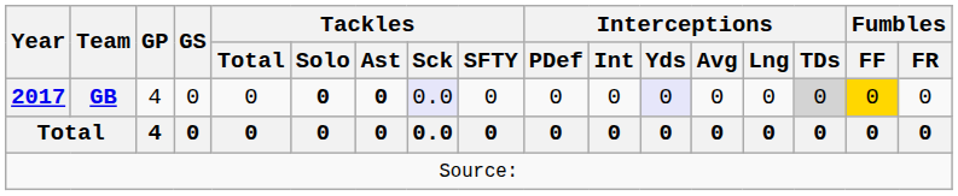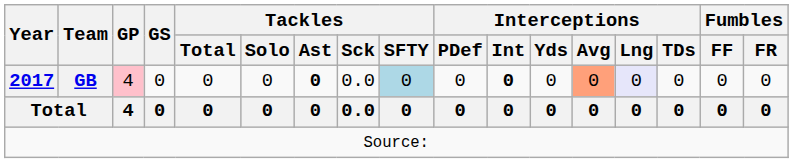2017 | GP: no background -> pink background
2017 | Tackles / Solo: bold -> normal
2017 | Tackles / Sck: lavender background -> no background
2017 | Tackles / SFTY: no background -> lightblue background
2017 | Interceptions / Int: normal -> bold
2017 | Interceptions / Yds: lavender background -> no background
2017 | Interceptions / Avg: no background -> lightsalmon background
2017 | Interceptions / Lng: no background -> lavender background
2017 | Interceptions / TDs: lightgrey background -> no background
2017 | Fumbles / FF: gold background -> no background
